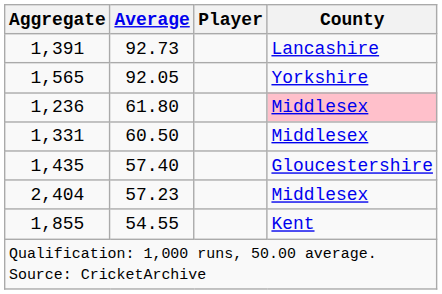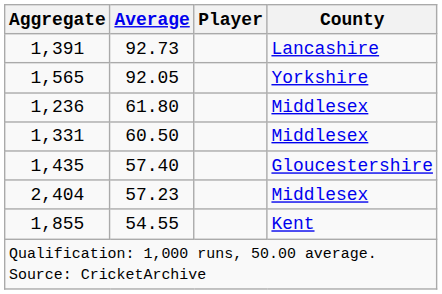1,236 | County: pink background -> no background
